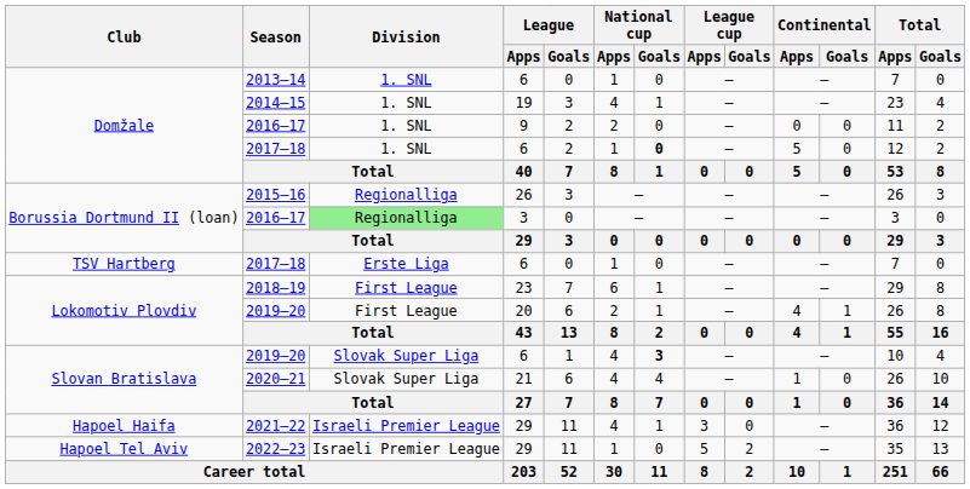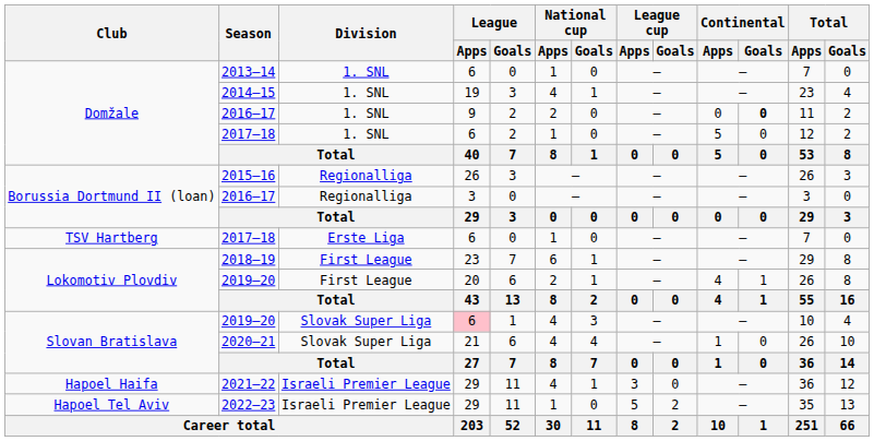Domžale / 2016–17 | Continental / Goals: normal -> bold
Domžale / 2017–18 | National cup / Goals: bold -> normal
Borussia Dortmund II (loan) / 2016–17 | Division: lightgreen background -> no background
Slovan Bratislava / 2019–20 | League / Apps: no background -> pink background
Slovan Bratislava / 2019–20 | National cup / Goals: bold -> normal
